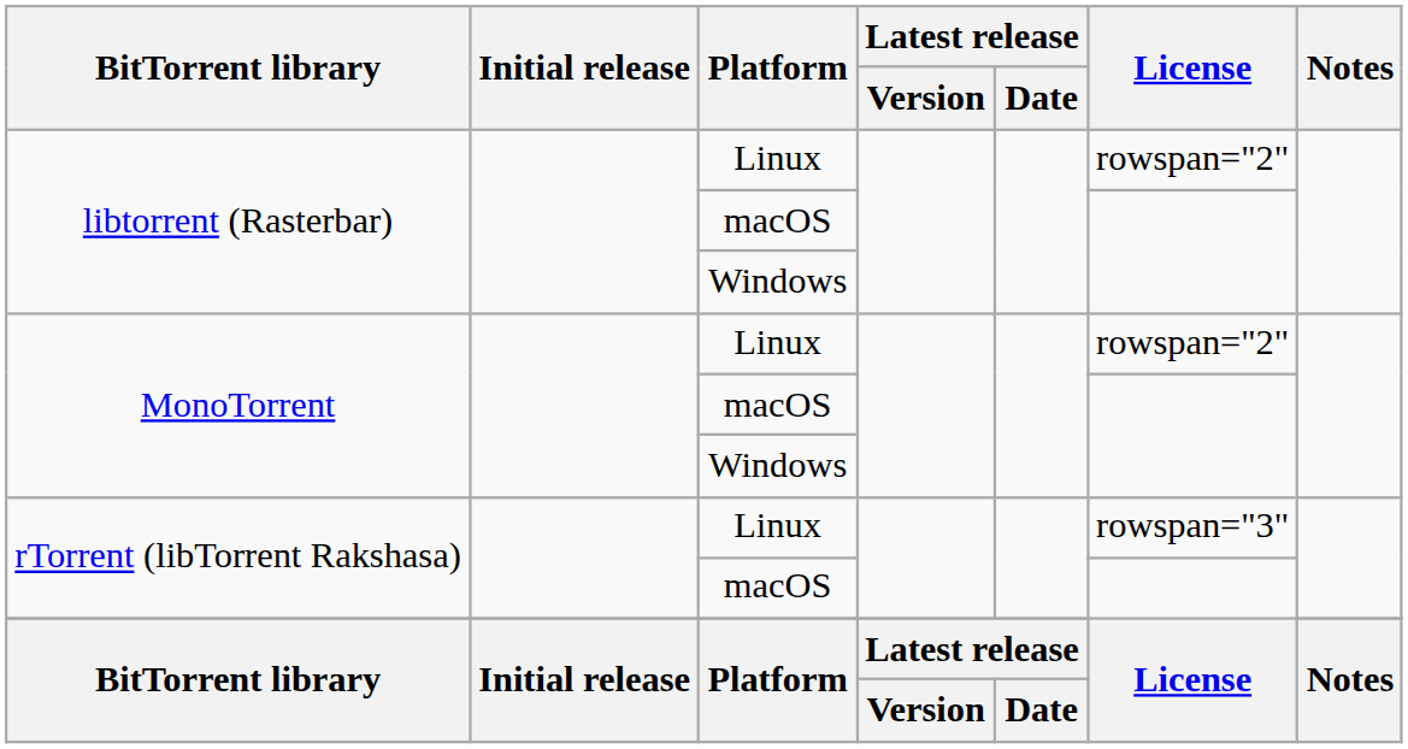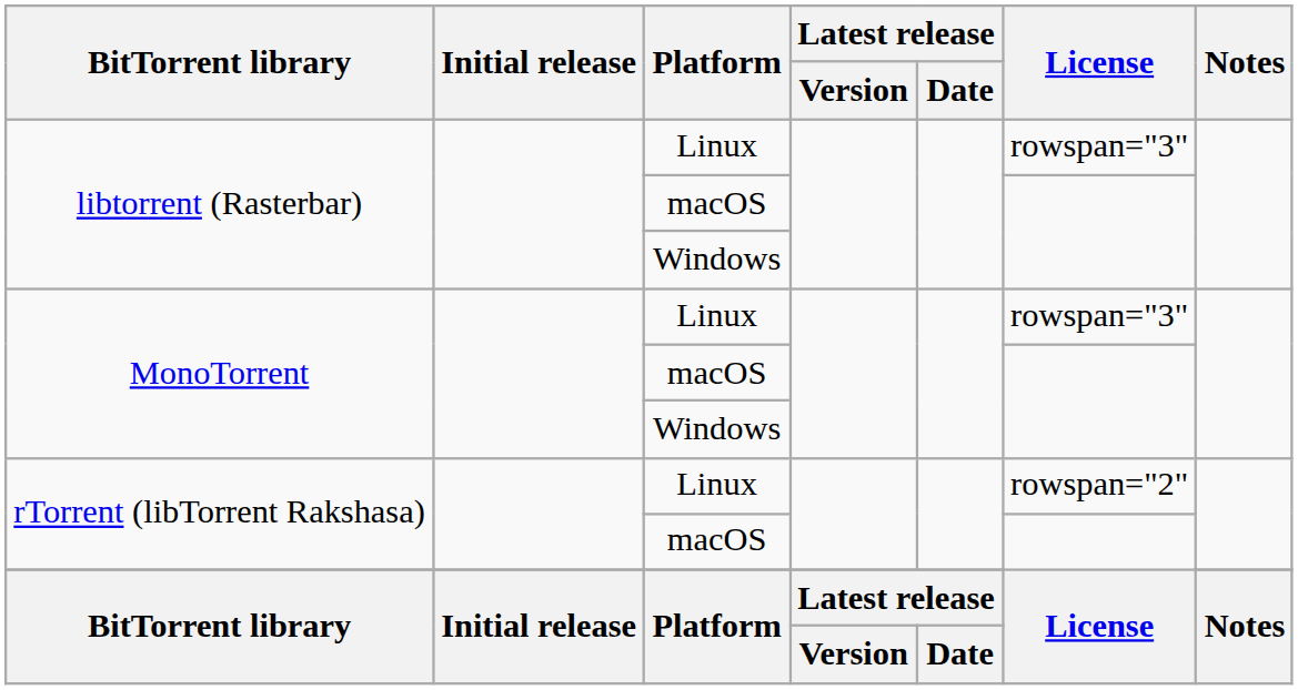libtorrent (Rasterbar) / Linux | License: rowspan="2" -> rowspan="3"
MonoTorrent / Linux | License: rowspan="2" -> rowspan="3"
rTorrent (libTorrent Rakshasa) / Linux | License: rowspan="3" -> rowspan="2"
